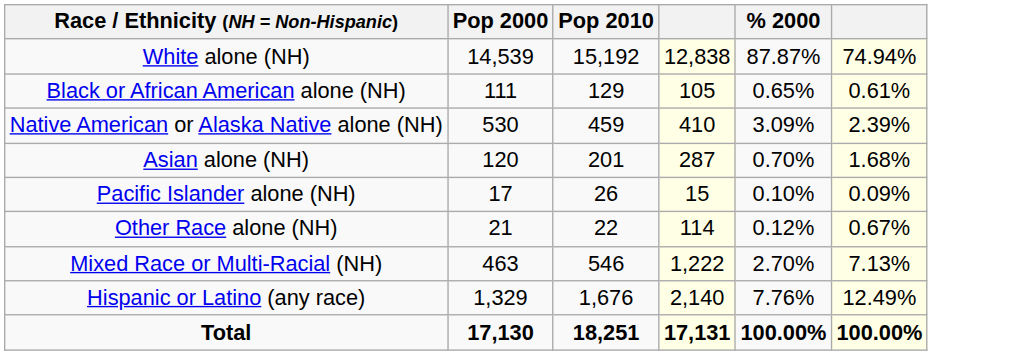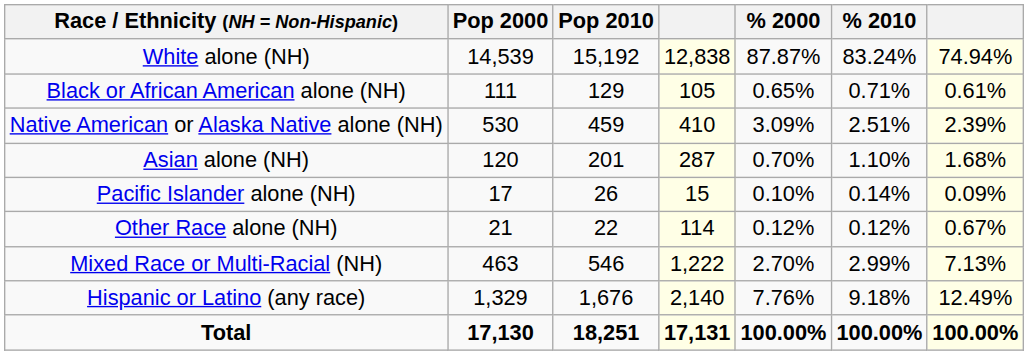+ column: % 2010 | 83.24% | 0.71% | 2.51% | 1.10% | 0.14% | 0.12% | 2.99% | 9.18% | 100.00%
